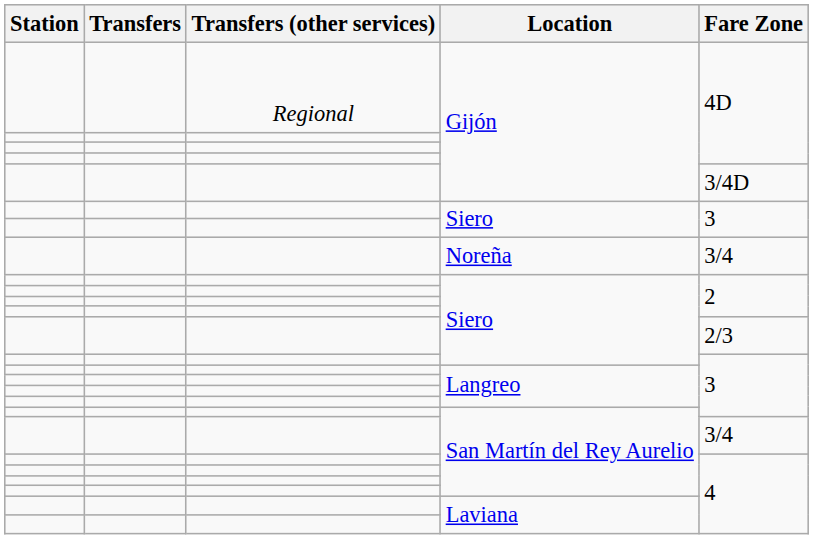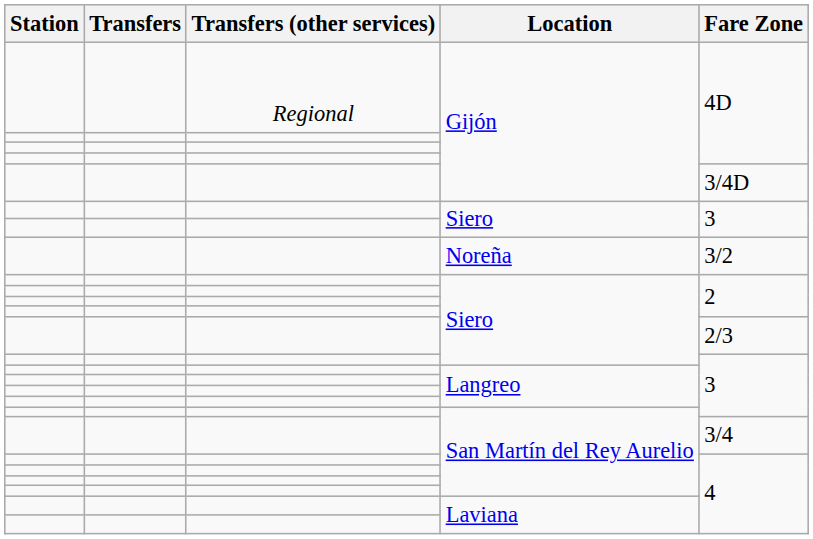Noreña | Fare Zone: 3/4 -> 3/2
